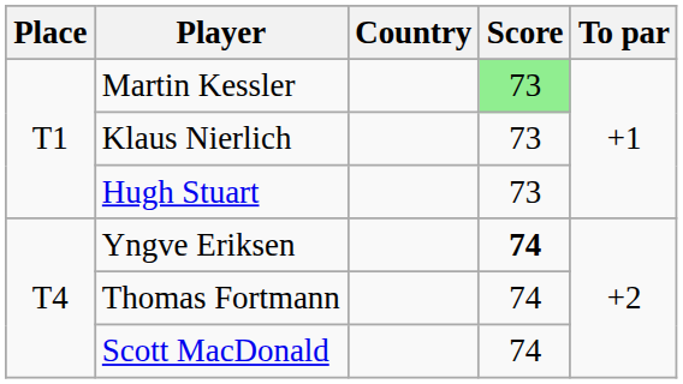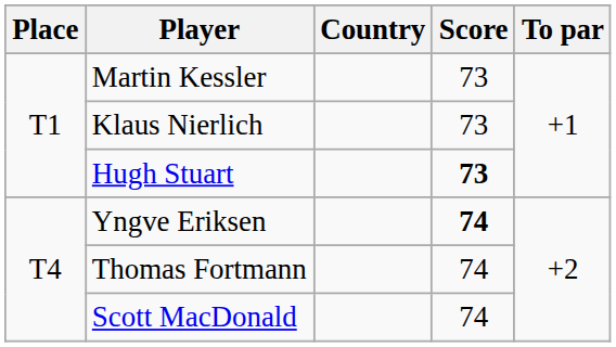Martin Kessler | Score: lightgreen background -> no background
Hugh Stuart | Score: normal -> bold
